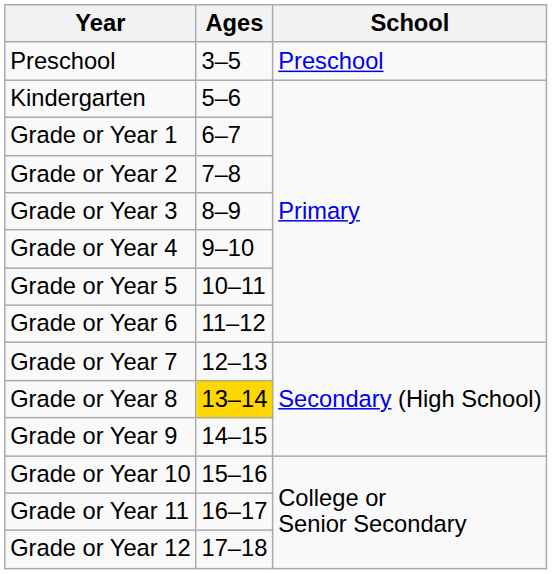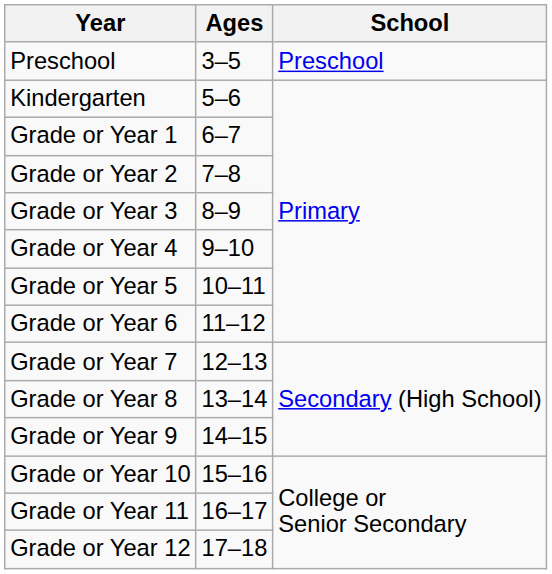Grade or Year 8 | Ages: gold background -> no background
